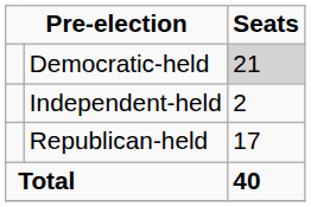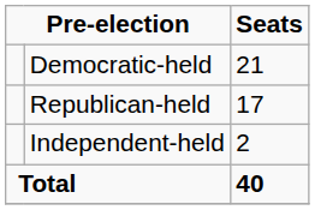Democratic-held | column 3: lightgrey background -> no background
rows swapped: Republican-held <-> Independent-held
